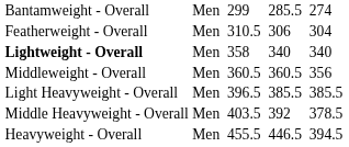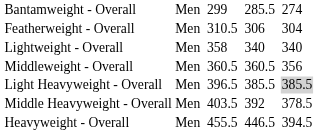row 3 | column 1: bold -> normal
row 5 | column 5: no background -> lightgrey background
